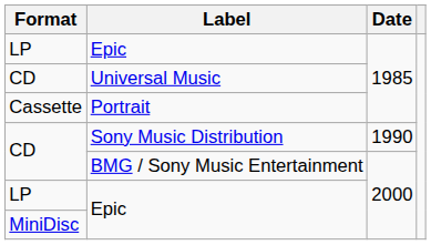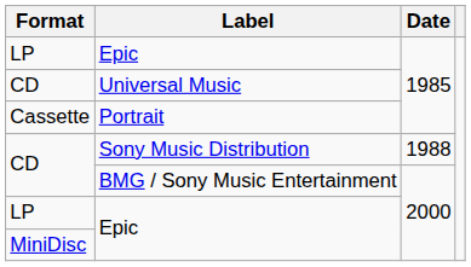Sony Music Distribution | Date: 1990 -> 1988
